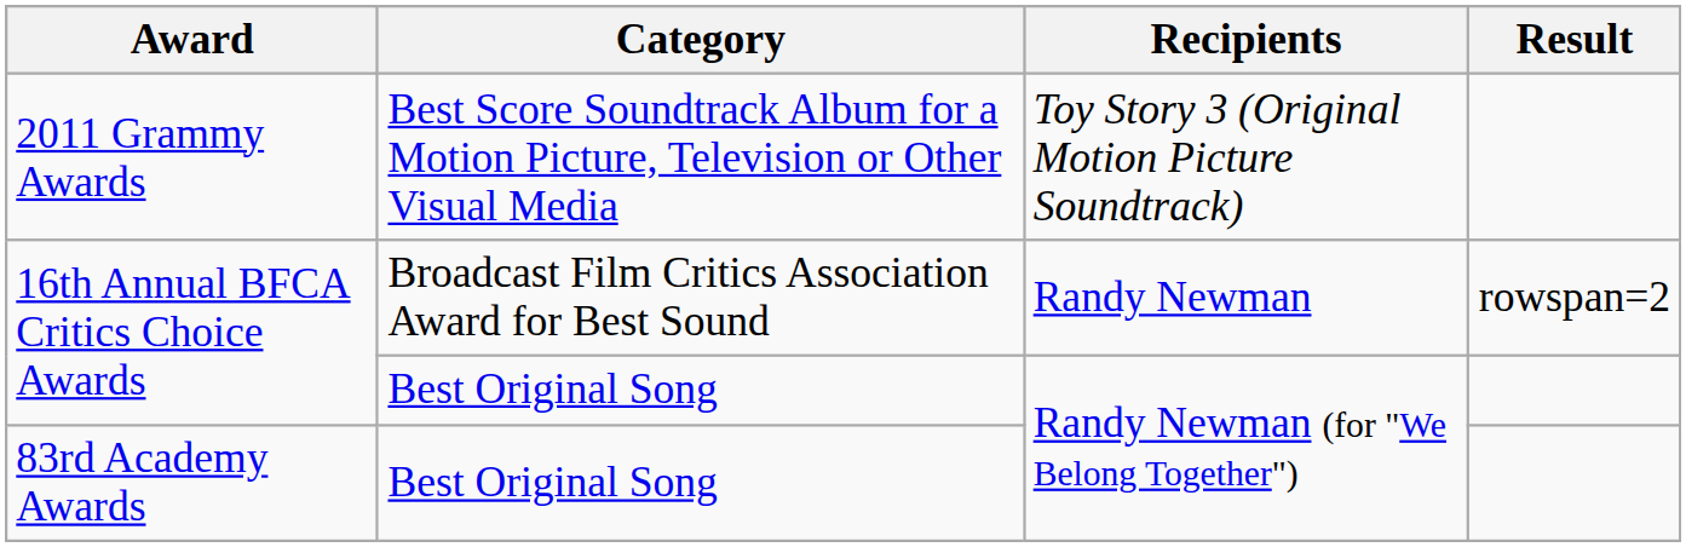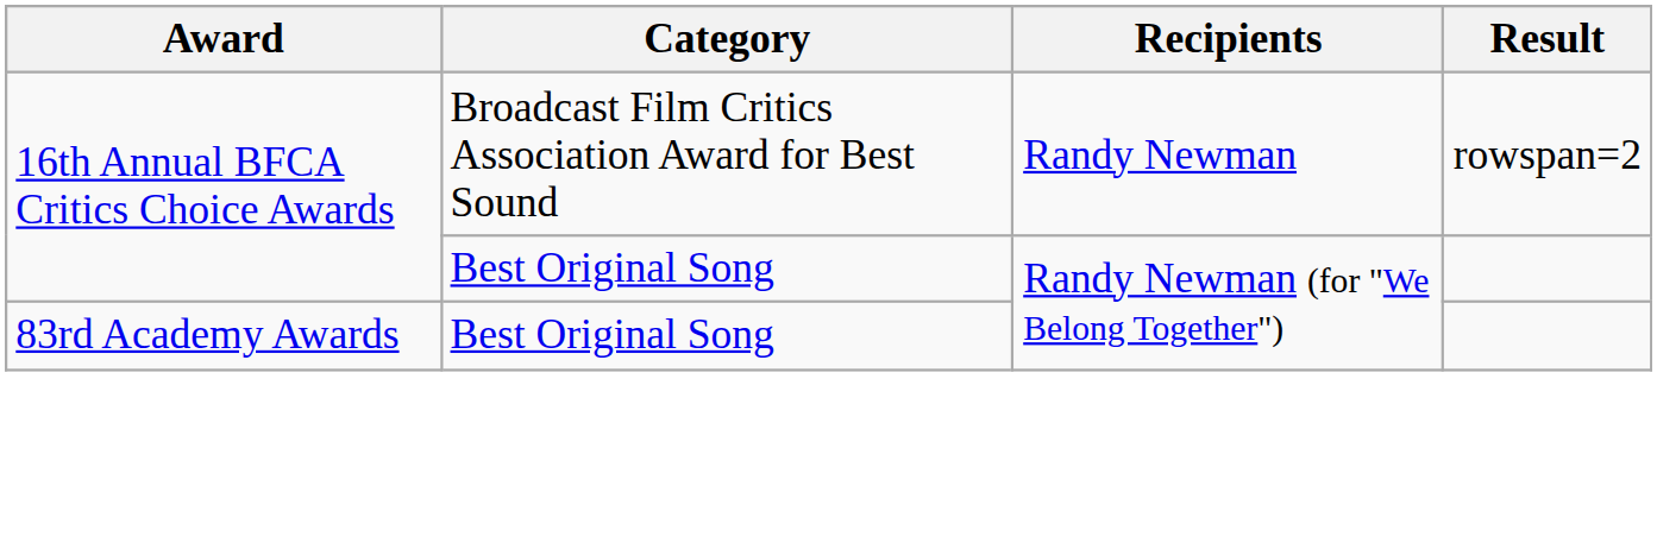- row: 2011 Grammy Awards | Best Score Soundtrack Album for a Motion Picture, Television or Other Visual Media | Toy Story 3 (Original Motion Picture Soundtrack)
